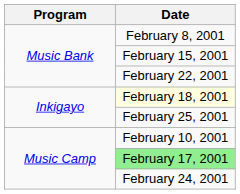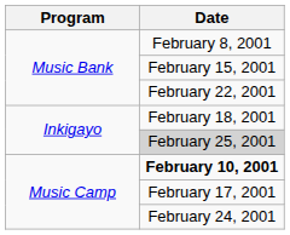February 18, 2001 | Date: lightyellow background -> no background
February 25, 2001 | Date: no background -> lightgrey background
February 10, 2001 | Date: normal -> bold
February 17, 2001 | Date: lightgreen background -> no background
